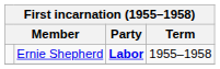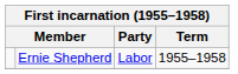Ernie Shepherd | Party: bold -> normal
